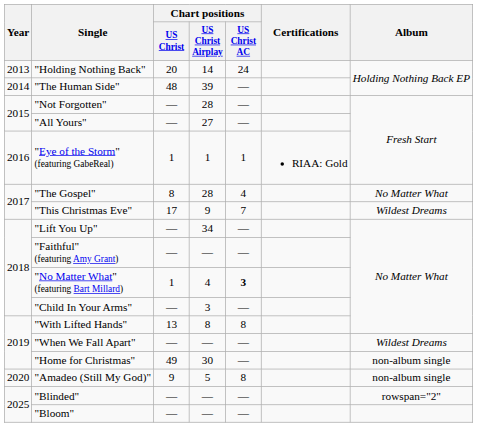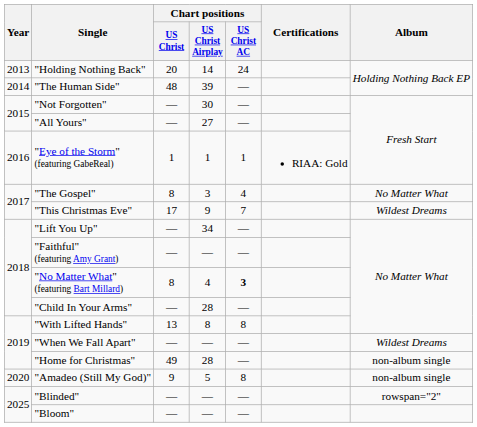"Not Forgotten" | Chart positions / US Christ Airplay: 28 -> 30
"The Gospel" | Chart positions / US Christ Airplay: 28 -> 3
"No Matter What" (featuring Bart Millard) | Chart positions / US Christ: 1 -> 8
"Child In Your Arms" | Chart positions / US Christ Airplay: 3 -> 28
"Home for Christmas" | Chart positions / US Christ Airplay: 30 -> 28
